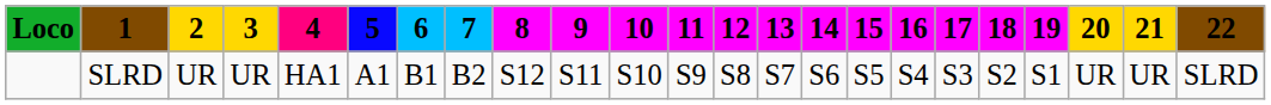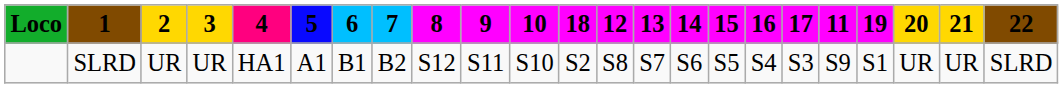columns swapped: 11 <-> 18
